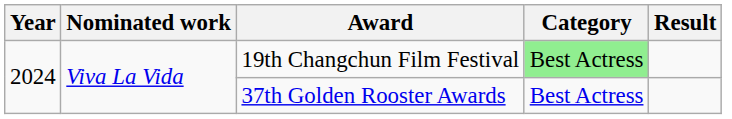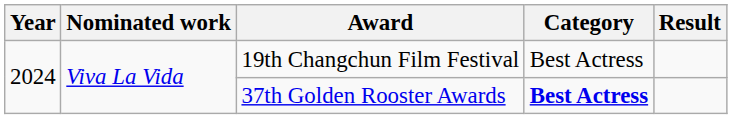19th Changchun Film Festival | Category: lightgreen background -> no background
37th Golden Rooster Awards | Category: normal -> bold
